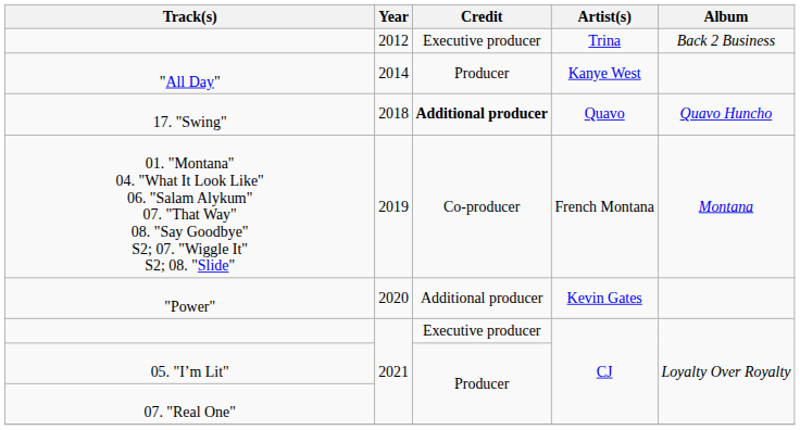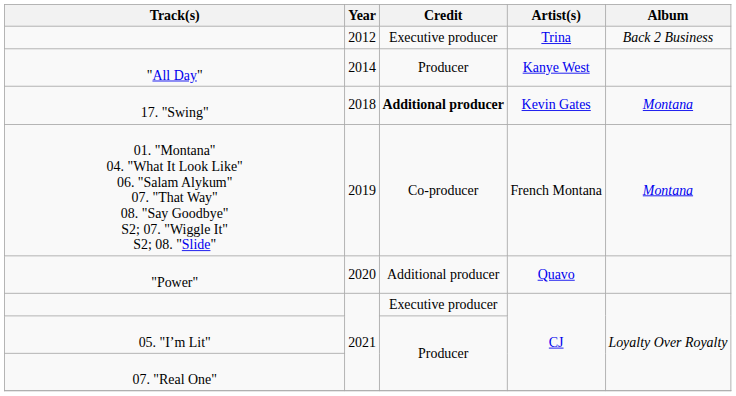17. "Swing" | Artist(s): Quavo -> Kevin Gates
17. "Swing" | Album: Quavo Huncho -> Montana
"Power" | Artist(s): Kevin Gates -> Quavo
